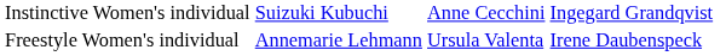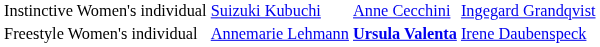Freestyle Women's individual | column 3: normal -> bold
